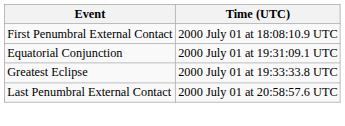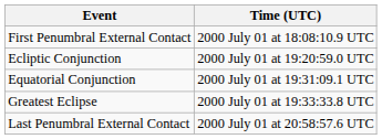+ row: Ecliptic Conjunction | 2000 July 01 at 19:20:59.0 UTC
